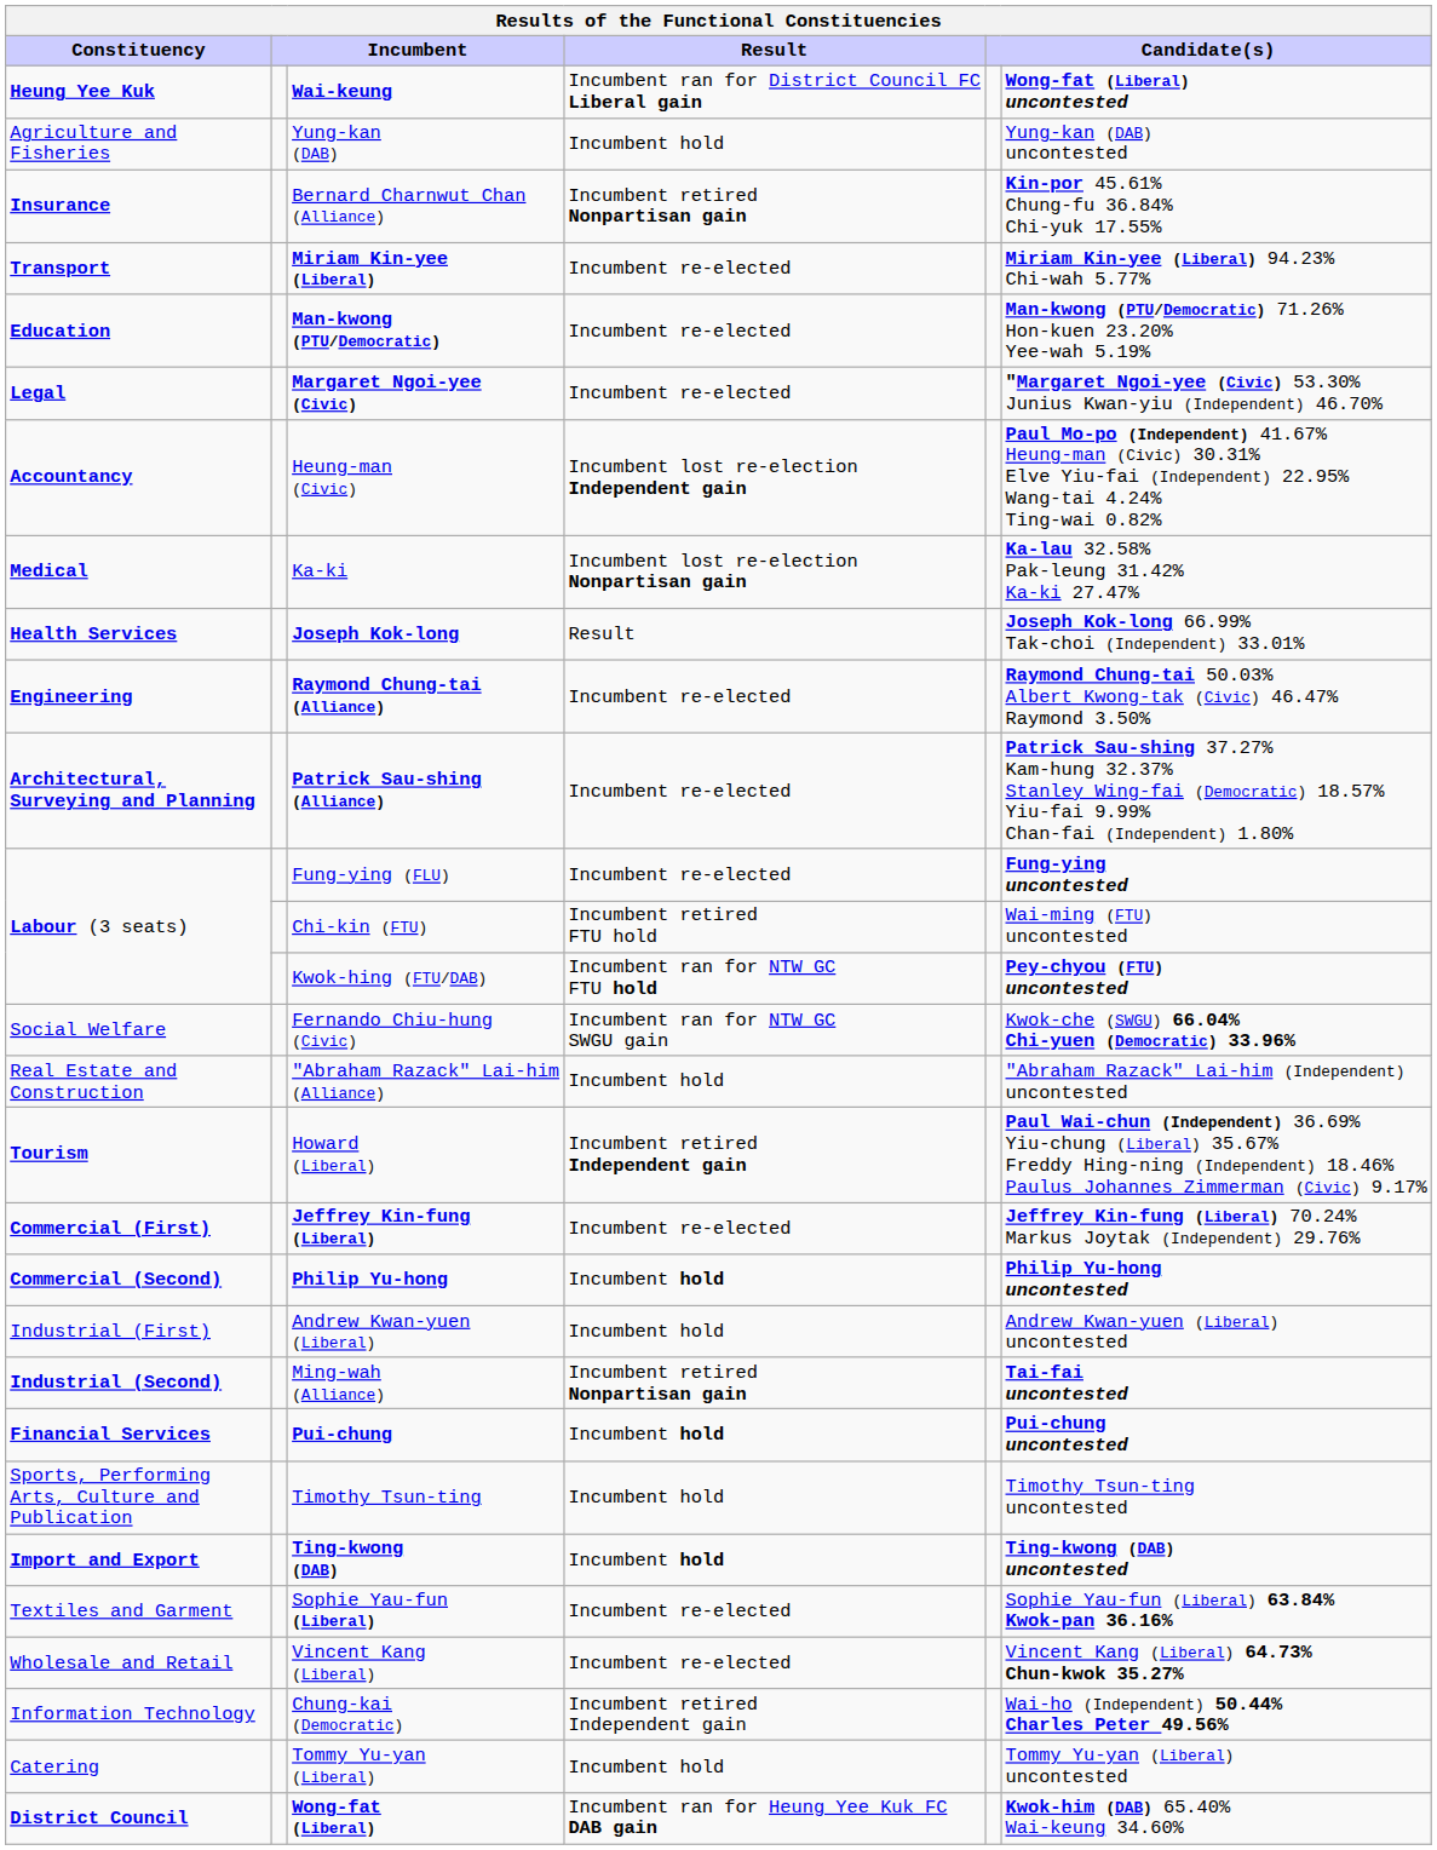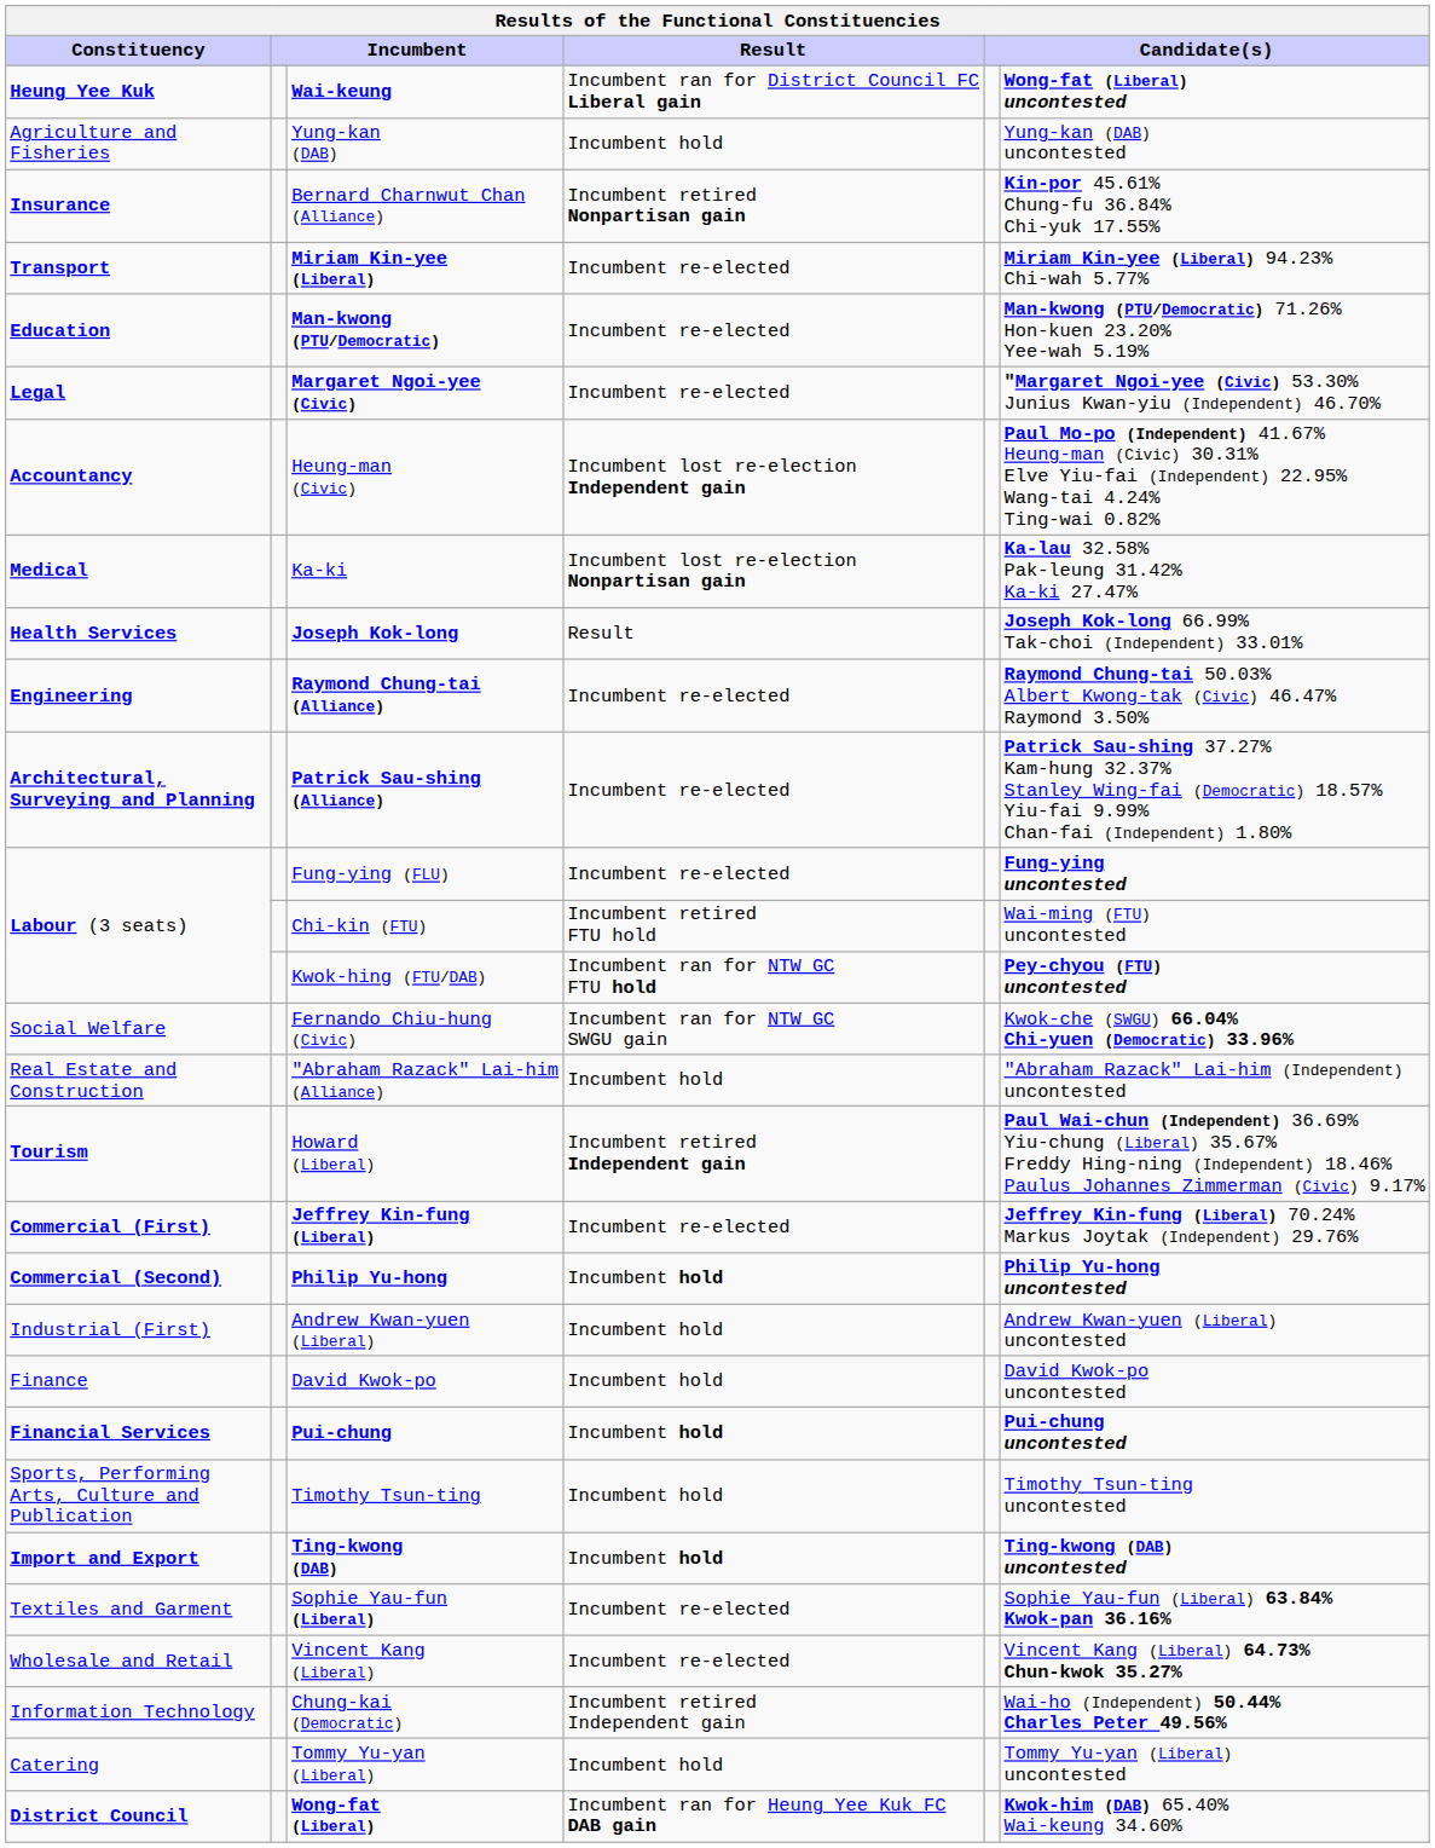- row: Industrial (Second) | Ming-wah (Alliance) | Incumbent retired Nonpartisan gain | Tai-fai uncontested
+ row: Finance | David Kwok-po | Incumbent hold | David Kwok-po uncontested
